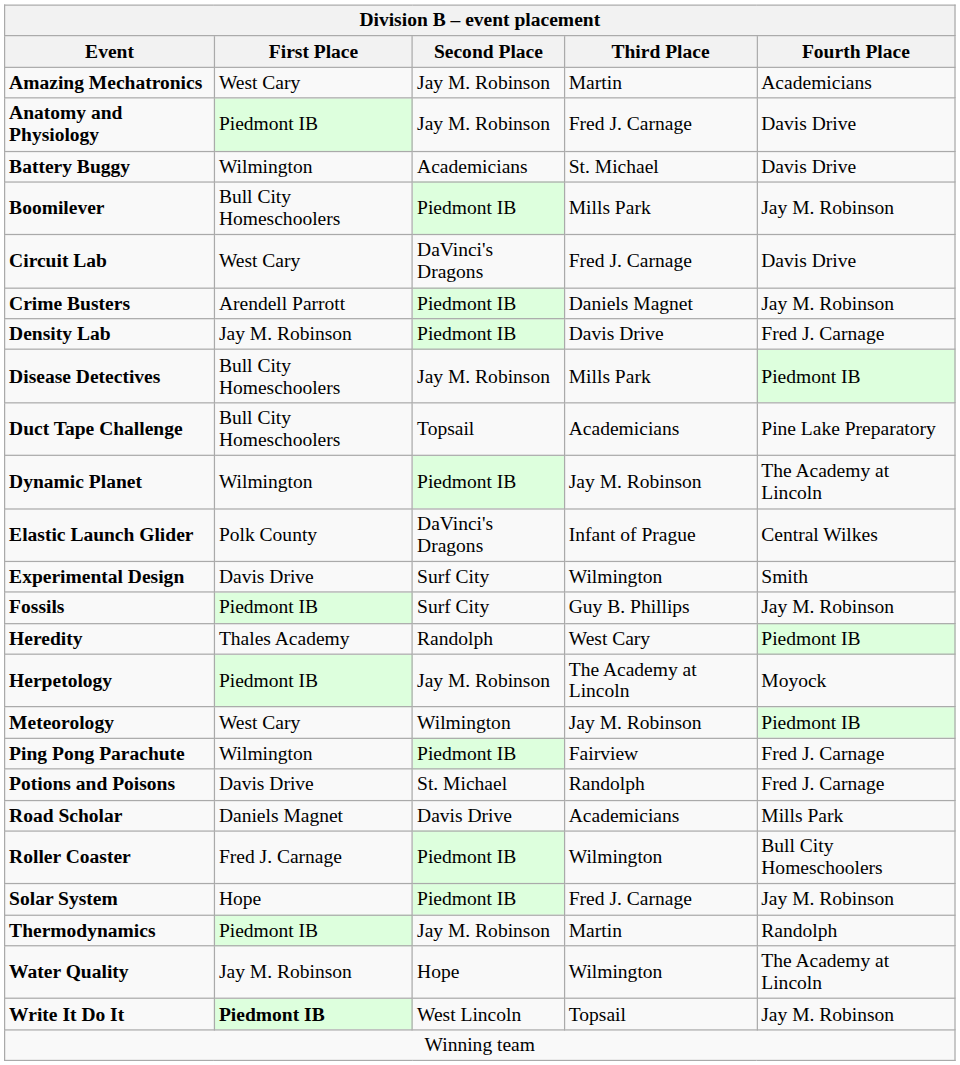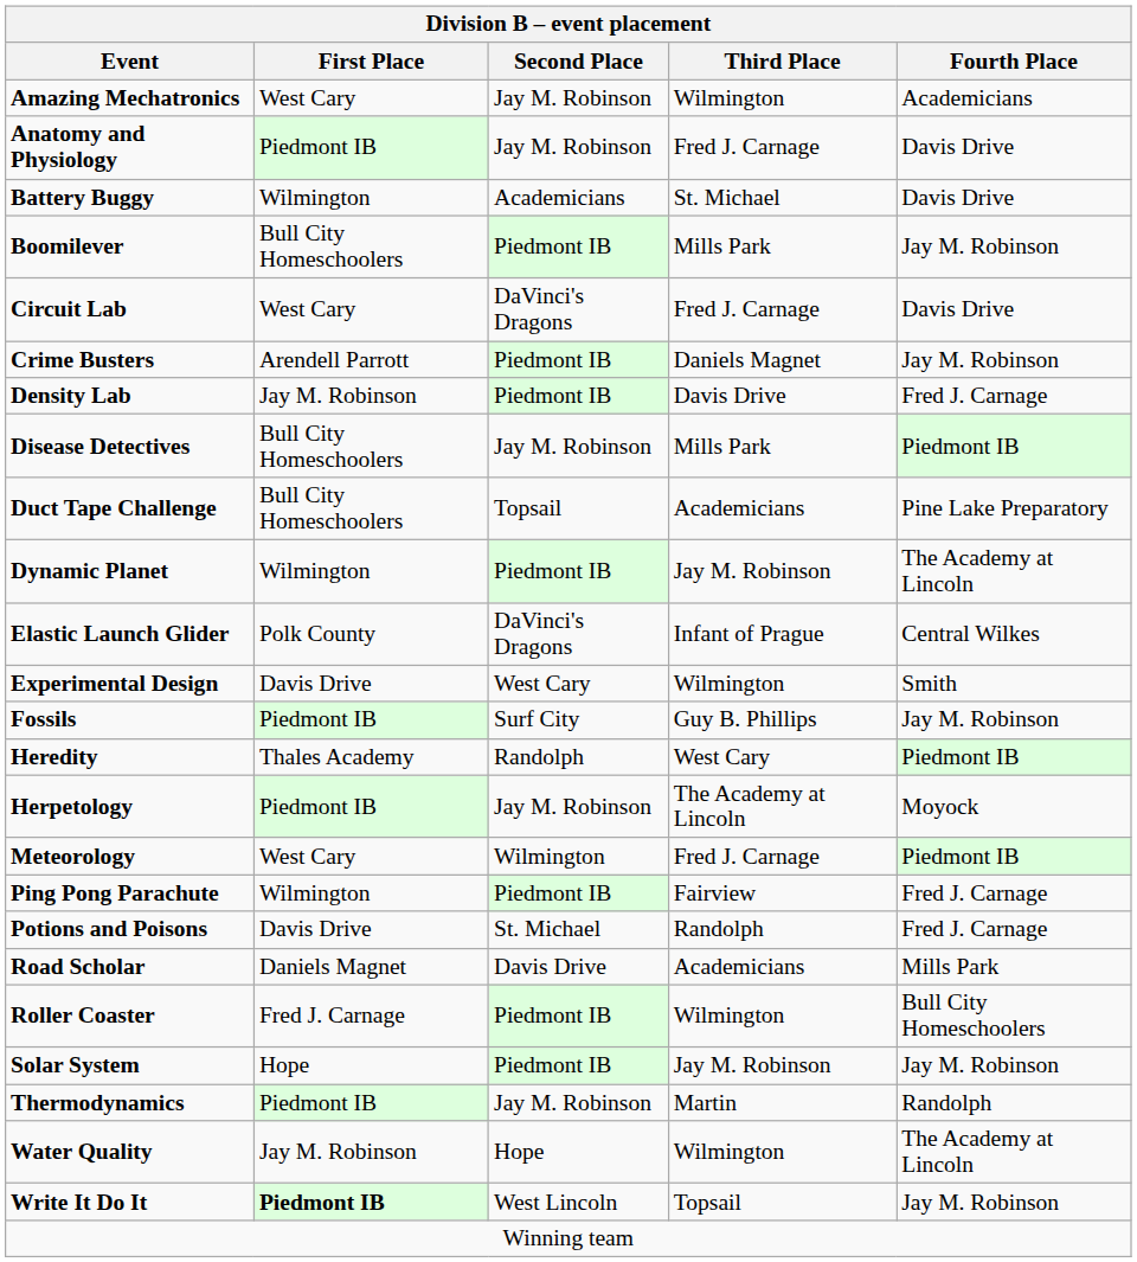Amazing Mechatronics | Third Place: Martin -> Wilmington
Experimental Design | Second Place: Surf City -> West Cary
Meteorology | Third Place: Jay M. Robinson -> Fred J. Carnage
Solar System | Third Place: Fred J. Carnage -> Jay M. Robinson
